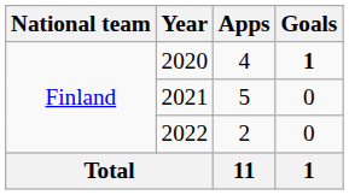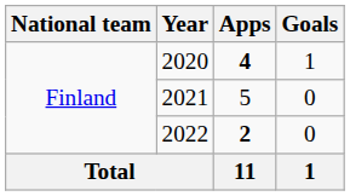2020 | Apps: normal -> bold
2020 | Goals: bold -> normal
2022 | Apps: normal -> bold
